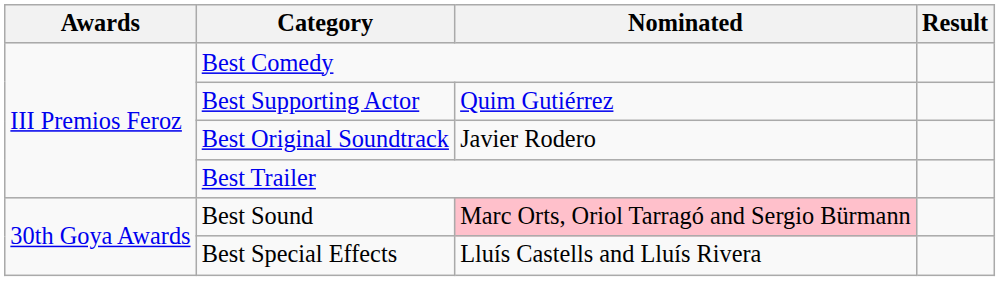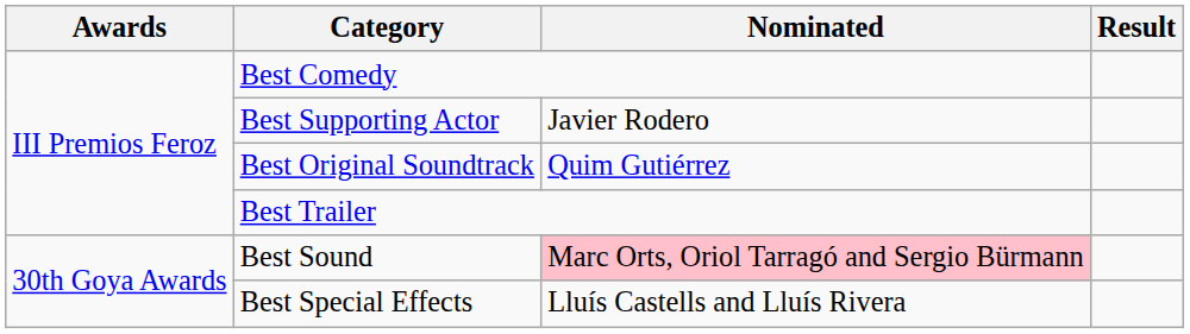Best Supporting Actor | Nominated: Quim Gutiérrez -> Javier Rodero
Best Original Soundtrack | Nominated: Javier Rodero -> Quim Gutiérrez
